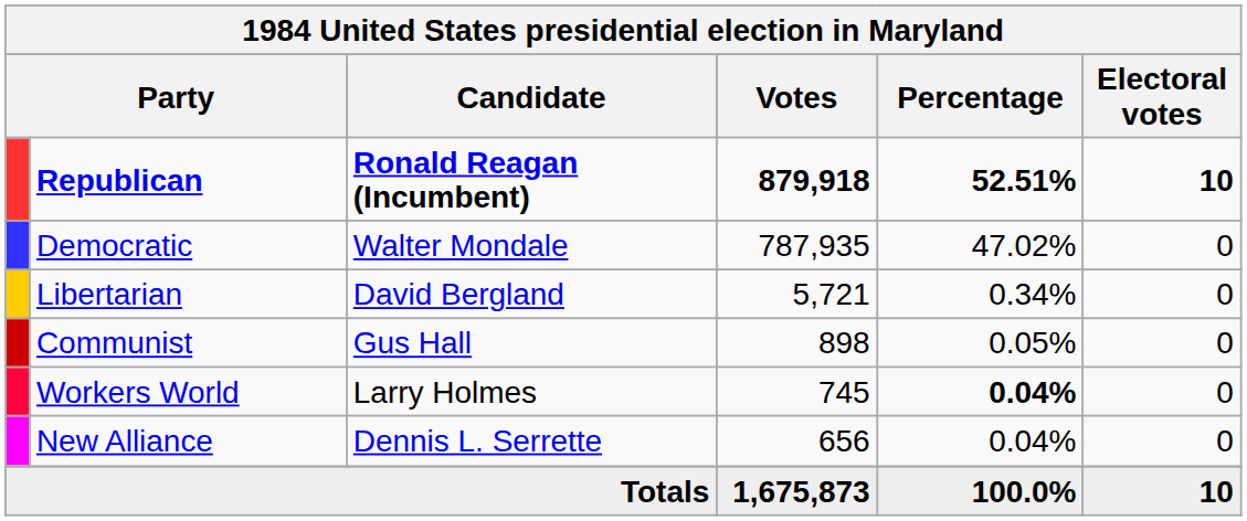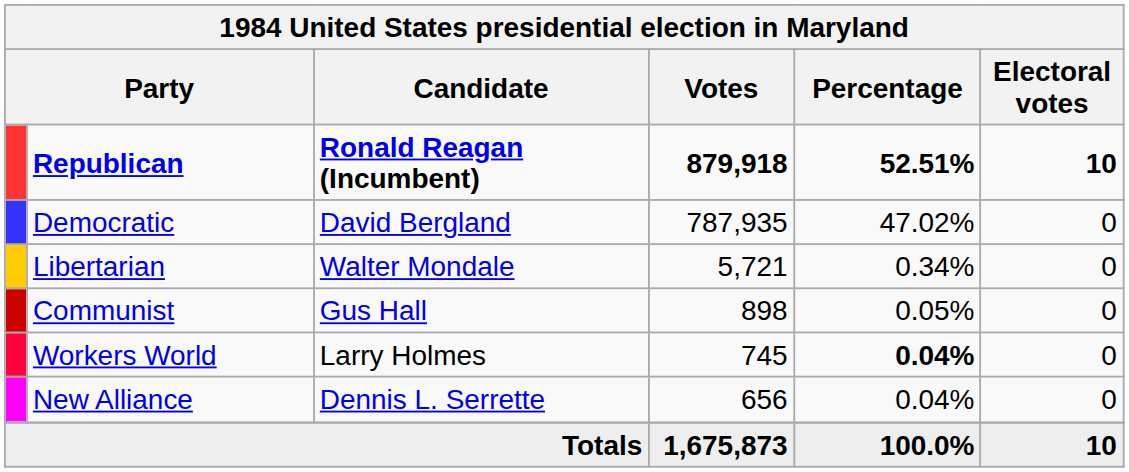Democratic | Candidate: Walter Mondale -> David Bergland
Libertarian | Candidate: David Bergland -> Walter Mondale
